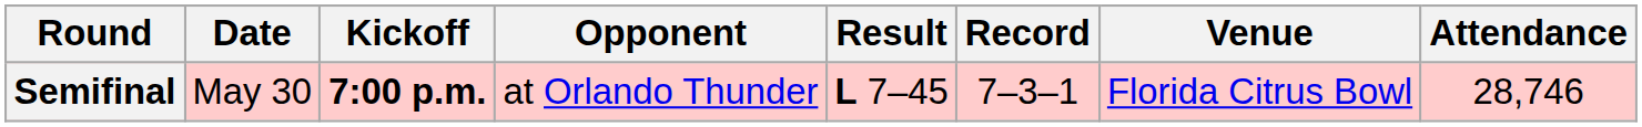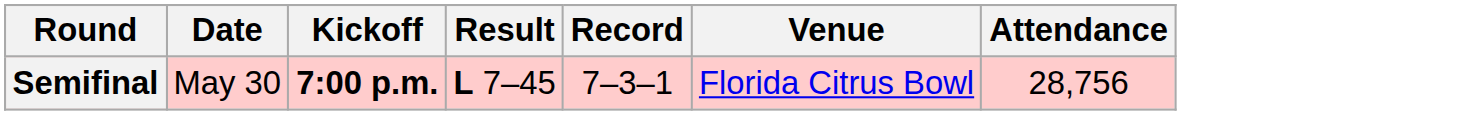- column: Opponent | at Orlando Thunder
Semifinal | Attendance: 28,746 -> 28,756
